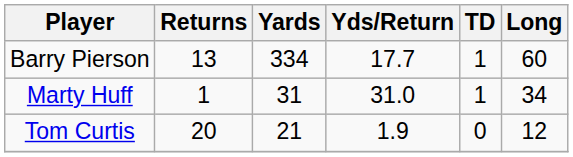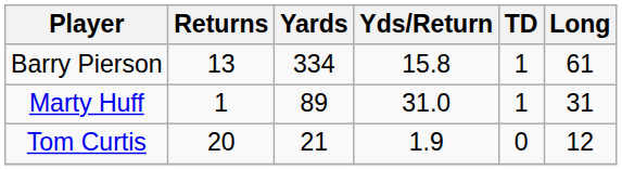Barry Pierson | Yds/Return: 17.7 -> 15.8
Barry Pierson | Long: 60 -> 61
Marty Huff | Yards: 31 -> 89
Marty Huff | Long: 34 -> 31
